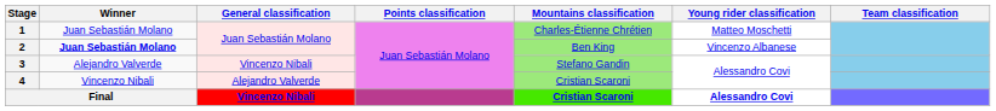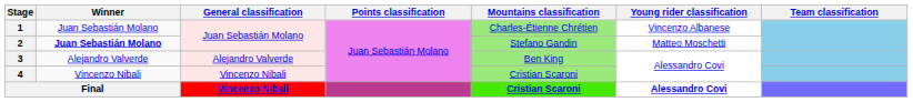1 | Young rider classification: Matteo Moschetti -> Vincenzo Albanese
2 | Mountains classification: Ben King -> Stefano Gandin
2 | Young rider classification: Vincenzo Albanese -> Matteo Moschetti
3 | General classification: Vincenzo Nibali -> Alejandro Valverde
3 | Mountains classification: Stefano Gandin -> Ben King
4 | General classification: Alejandro Valverde -> Vincenzo Nibali
